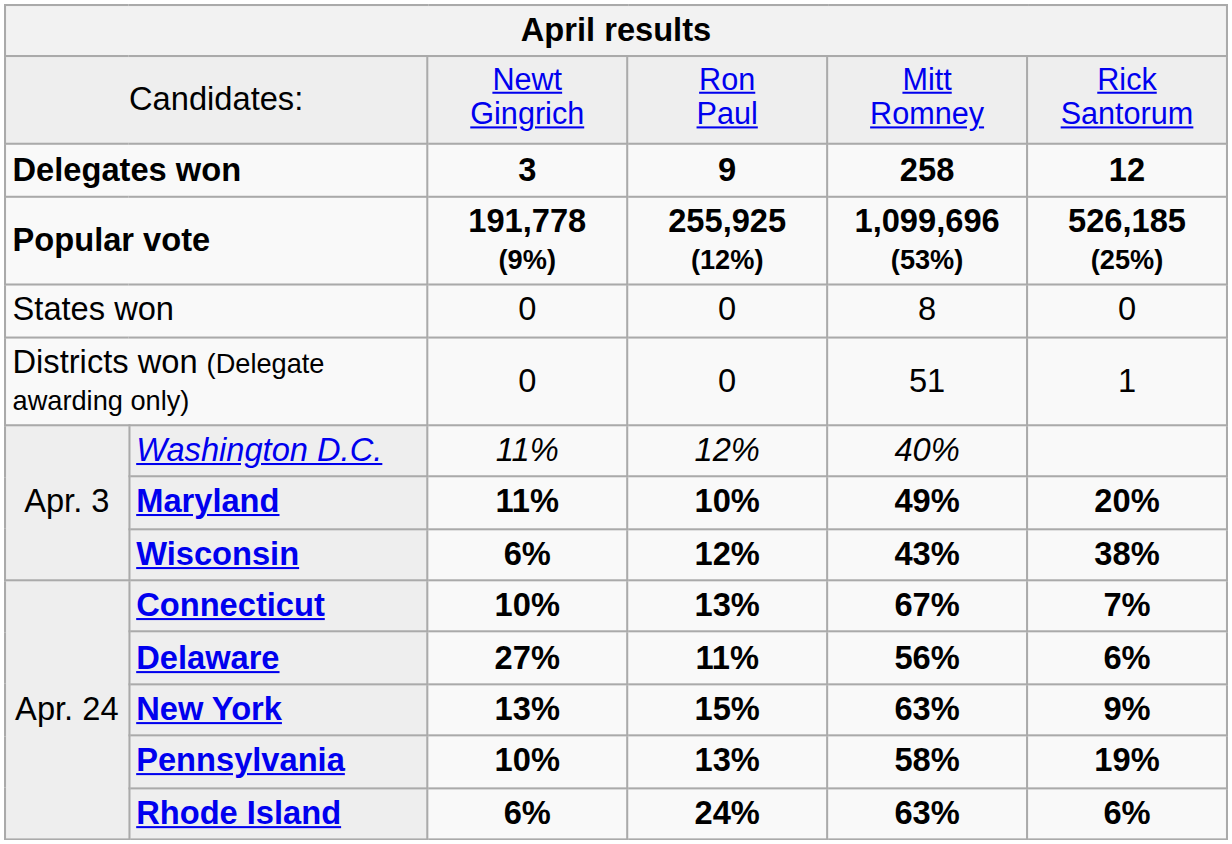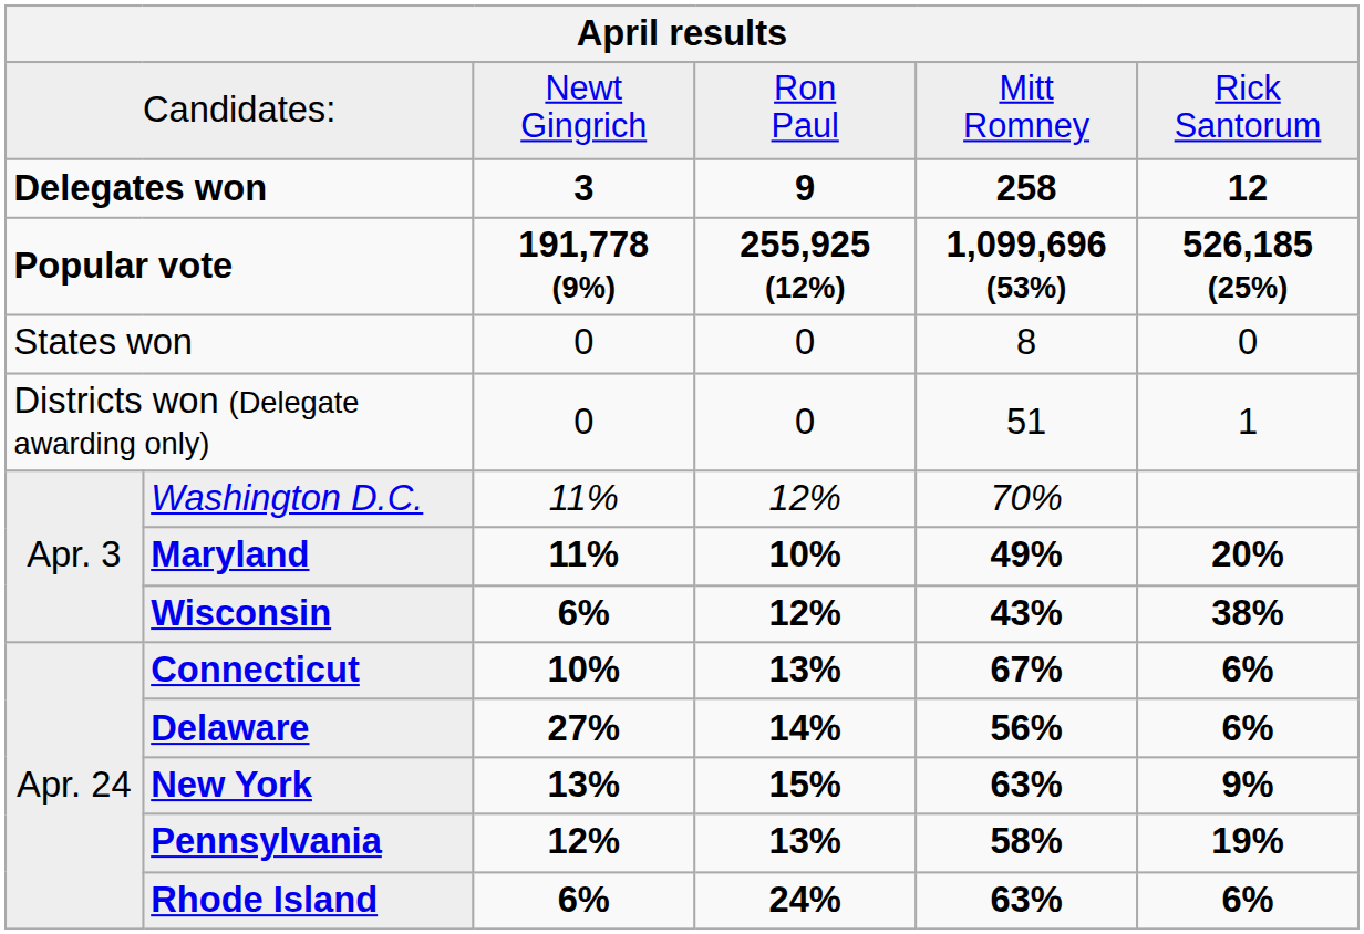Washington D.C. | column 5: 40% -> 70%
Connecticut | column 6: 7% -> 6%
Delaware | column 4: 11% -> 14%
Pennsylvania | column 3: 10% -> 12%
